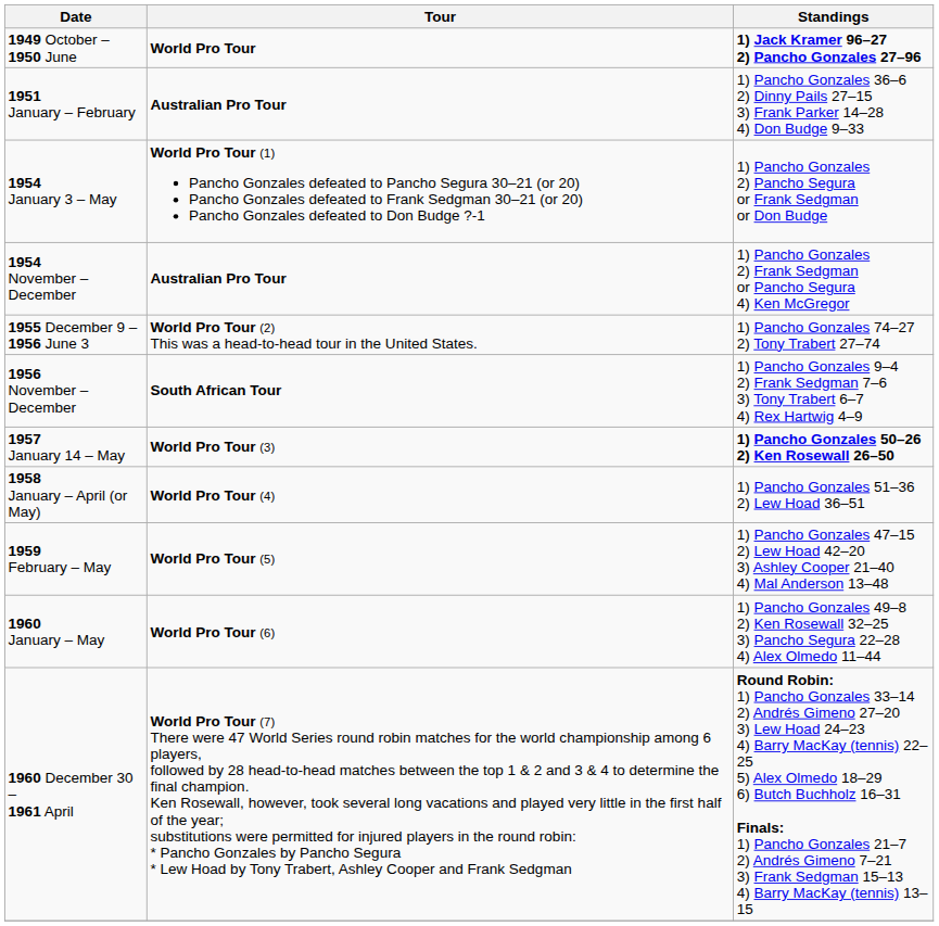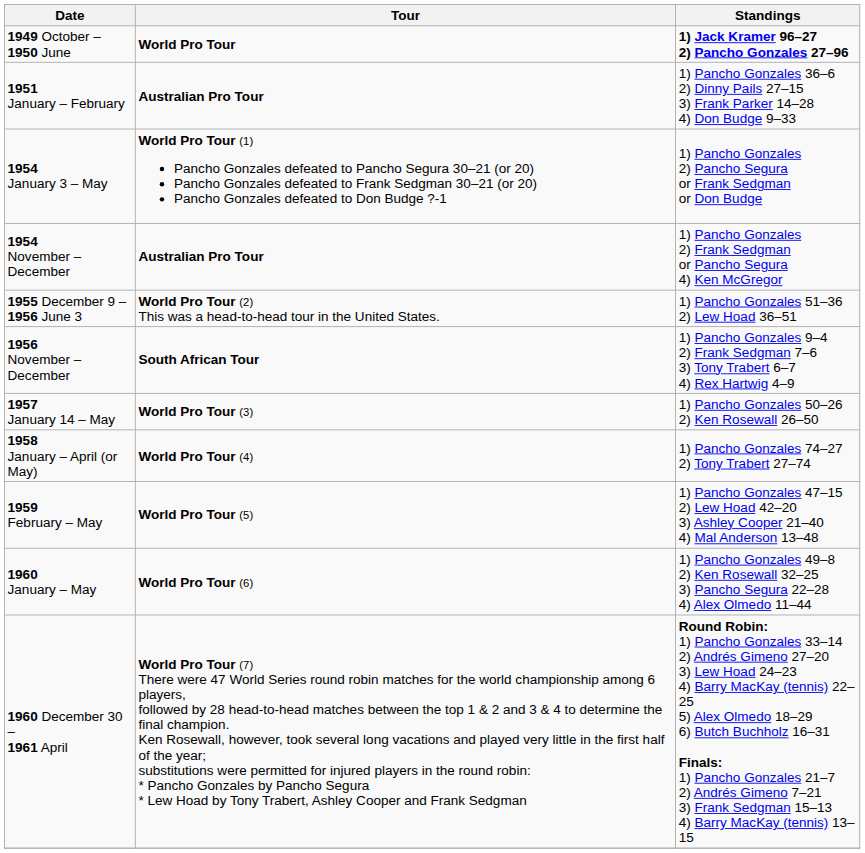1955 December 9 – 1956 June 3 | Standings: 1) Pancho Gonzales 74–27 2) Tony Trabert 27–74 -> 1) Pancho Gonzales 51–36 2) Lew Hoad 36–51
1957 January 14 – May | Standings: bold -> normal
1958 January – April (or May) | Standings: 1) Pancho Gonzales 51–36 2) Lew Hoad 36–51 -> 1) Pancho Gonzales 74–27 2) Tony Trabert 27–74
